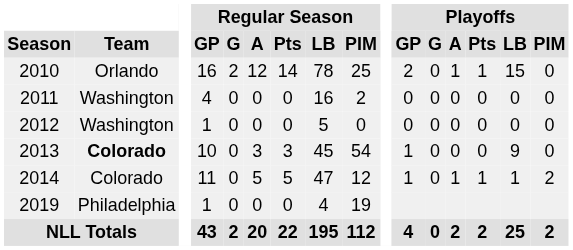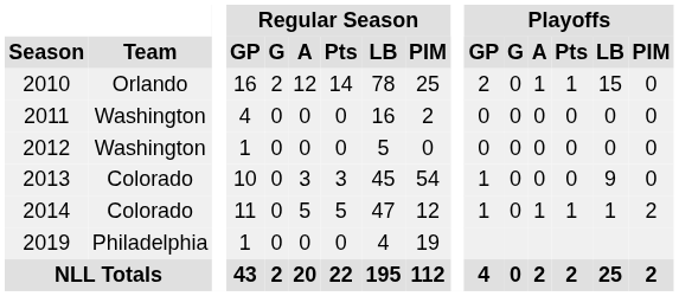2013 | Team: bold -> normal
